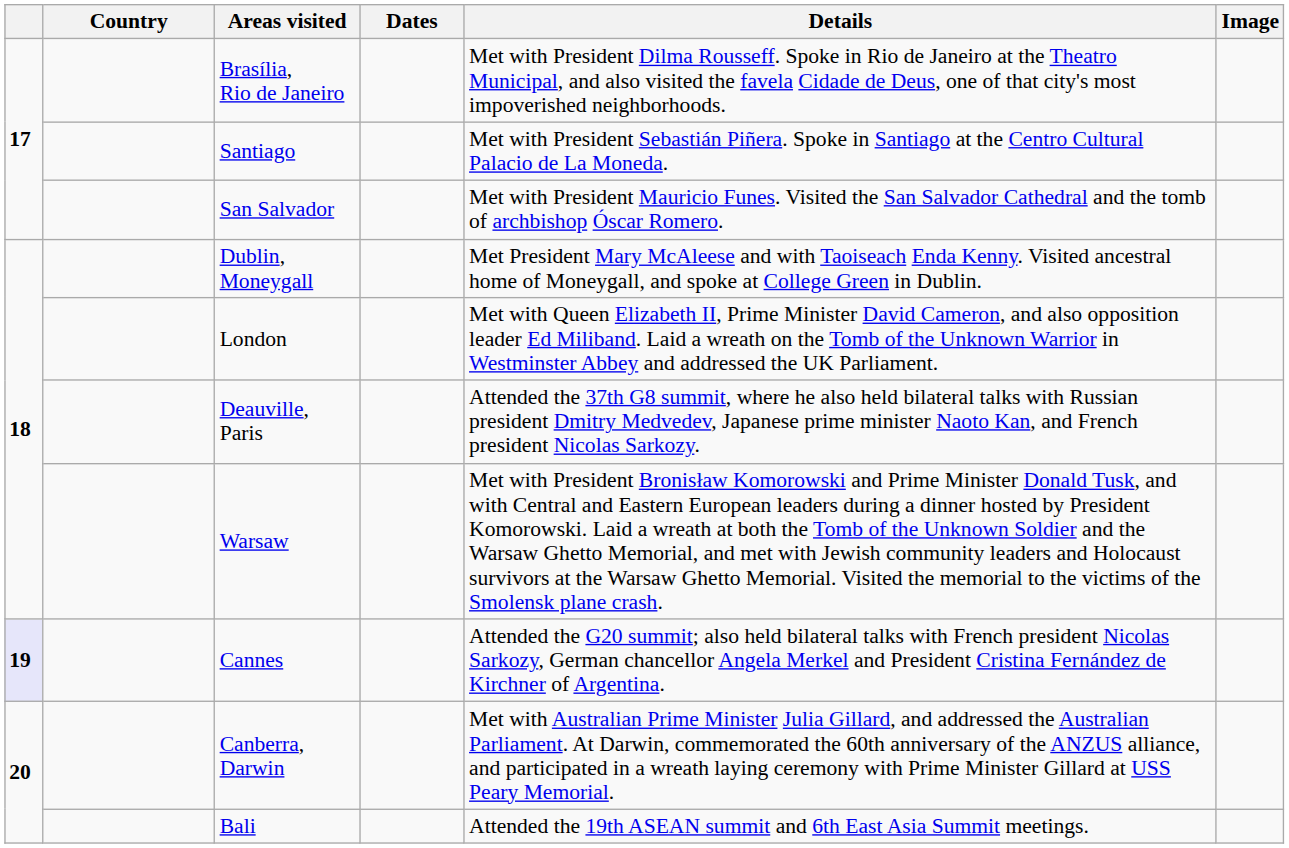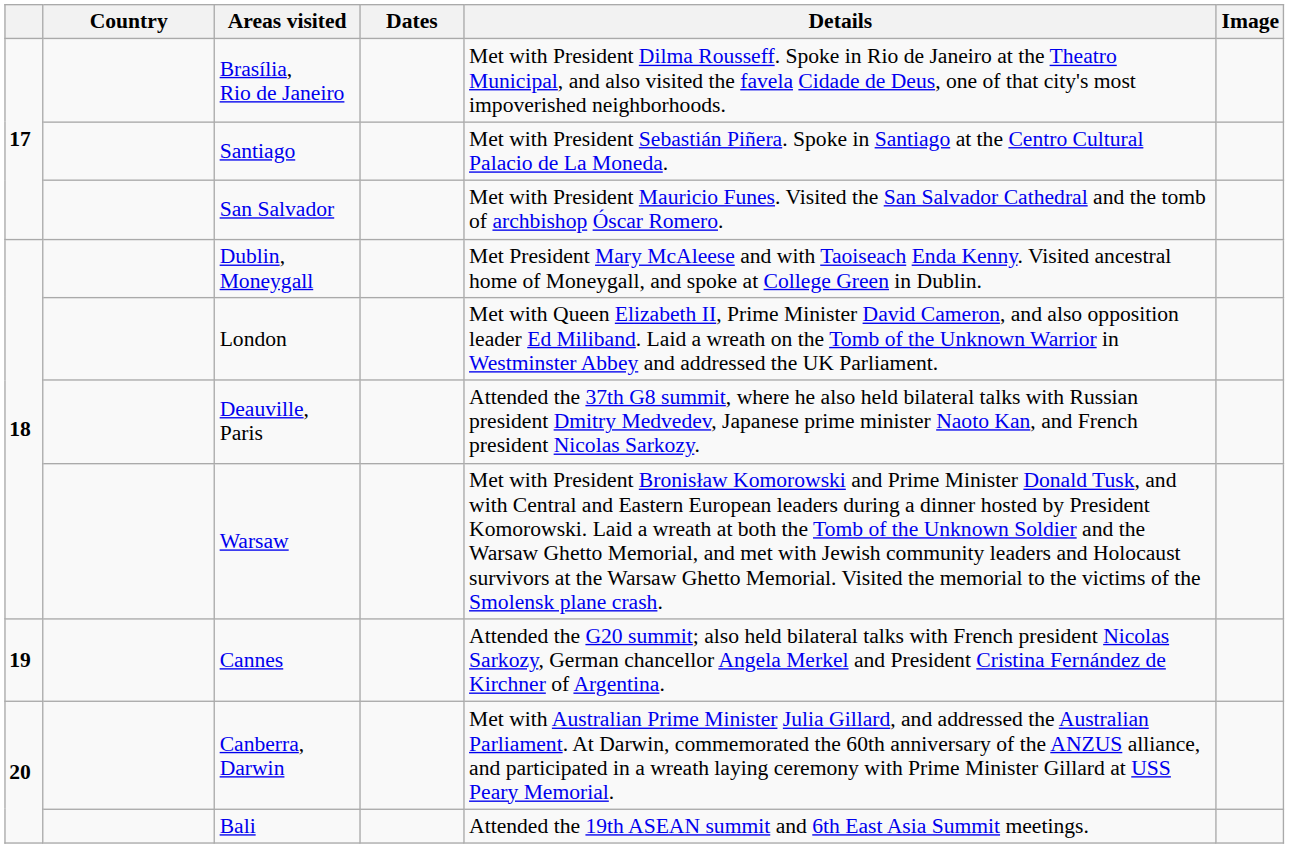Cannes | column 1: lavender background -> no background
